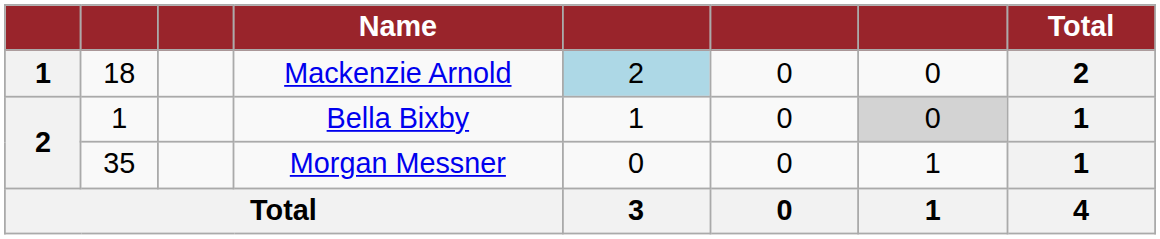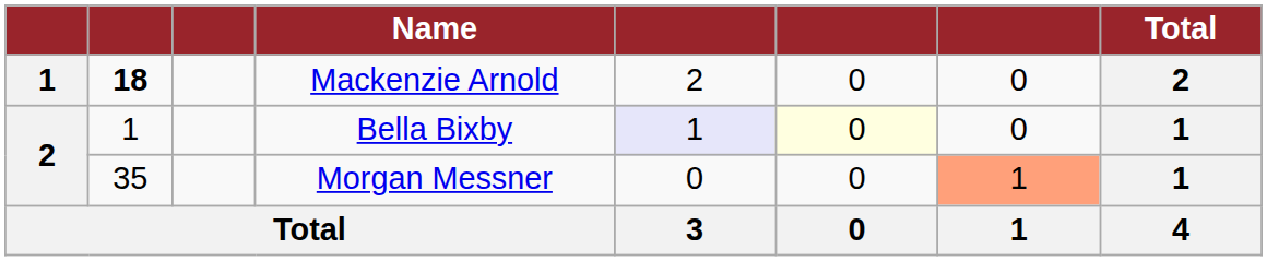Mackenzie Arnold | column 2: normal -> bold
Mackenzie Arnold | column 5: lightblue background -> no background
Bella Bixby | column 5: no background -> lavender background
Bella Bixby | column 6: no background -> lightyellow background
Bella Bixby | column 7: lightgrey background -> no background
Morgan Messner | column 7: no background -> lightsalmon background
